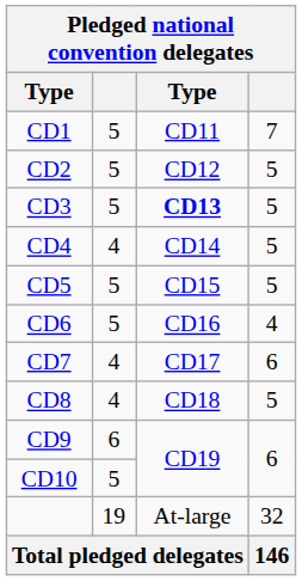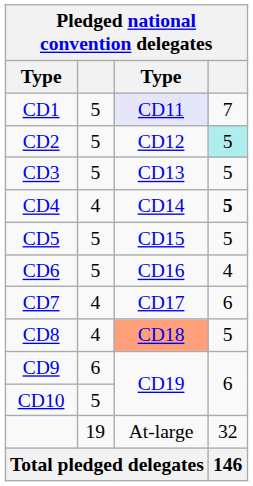CD1 | column 3: no background -> lavender background
CD2 | column 4: no background -> paleturquoise background
CD3 | column 3: bold -> normal
CD4 | column 4: normal -> bold
CD8 | column 3: no background -> lightsalmon background
